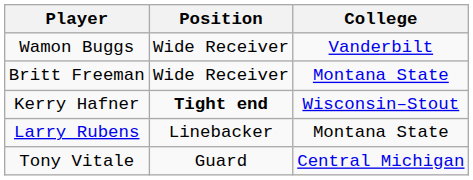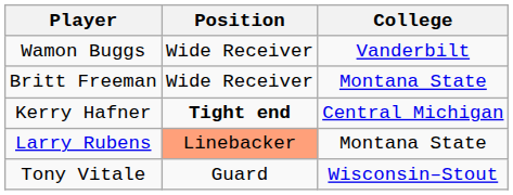Kerry Hafner | College: Wisconsin–Stout -> Central Michigan
Larry Rubens | Position: no background -> lightsalmon background
Tony Vitale | College: Central Michigan -> Wisconsin–Stout
